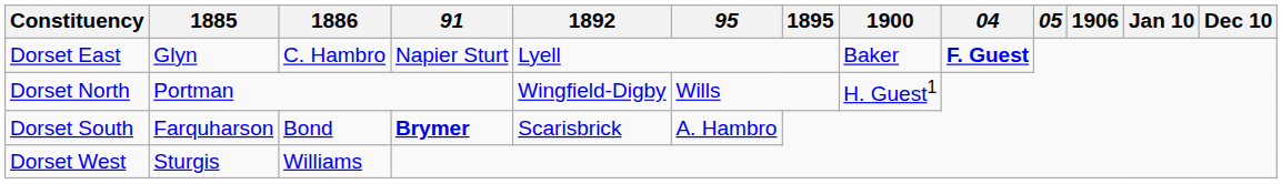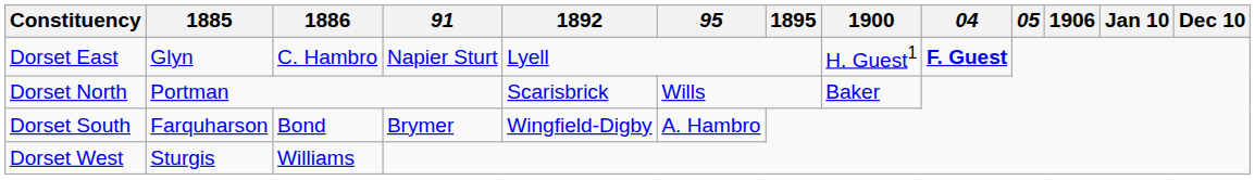Dorset East | 1900: Baker -> H. Guest1
Dorset North | 1892: Wingfield-Digby -> Scarisbrick
Dorset North | 1900: H. Guest1 -> Baker
Dorset South | 91: bold -> normal
Dorset South | 1892: Scarisbrick -> Wingfield-Digby
